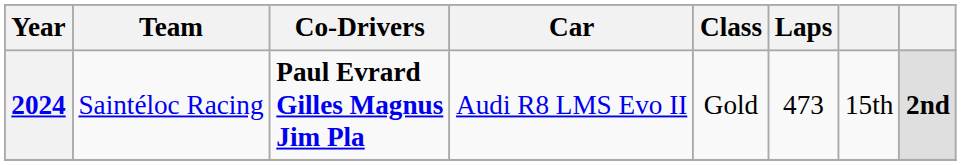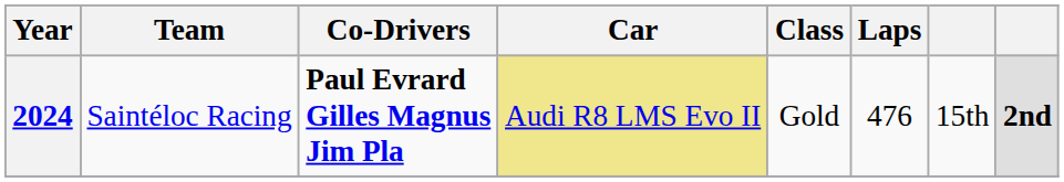2024 | Car: no background -> khaki background
2024 | Laps: 473 -> 476
